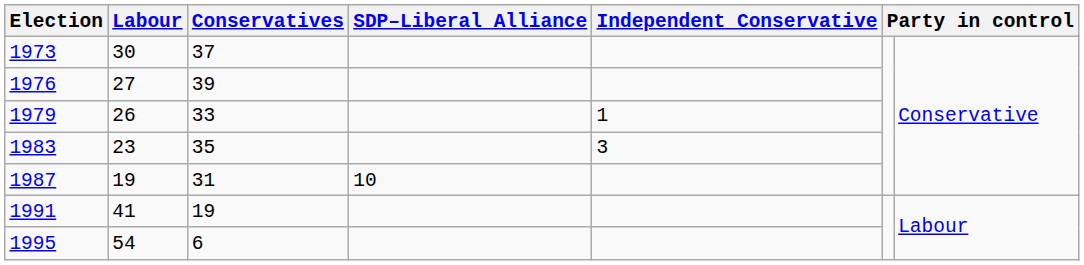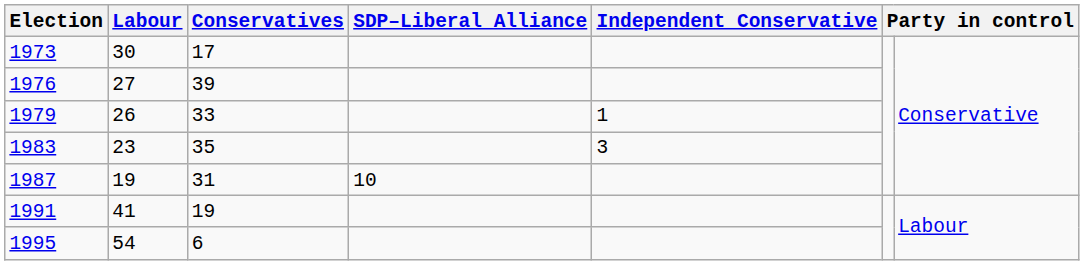1973 | Conservatives: 37 -> 17
